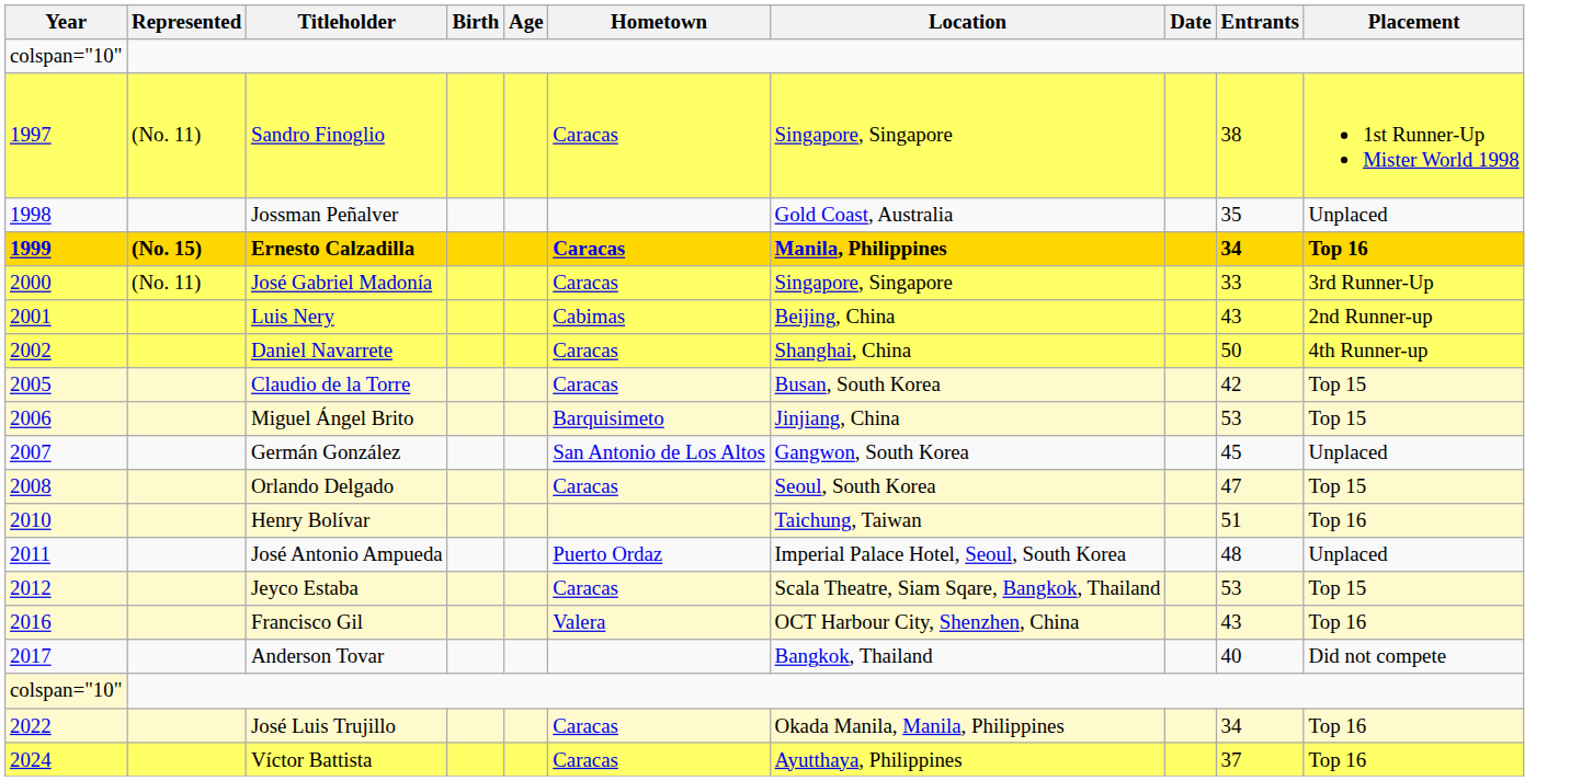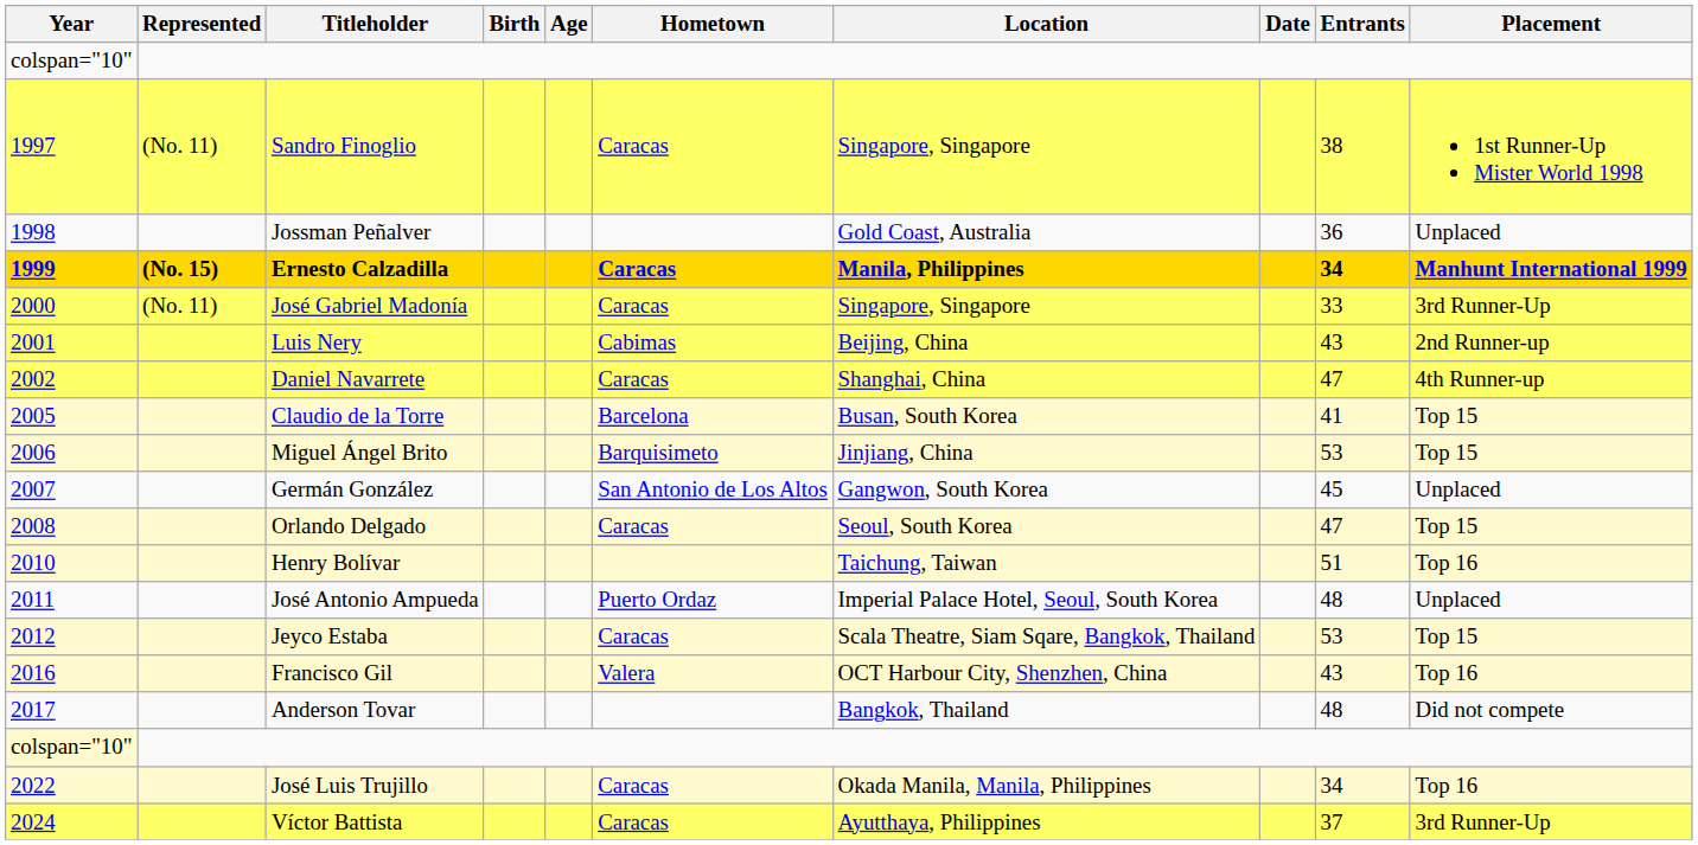Jossman Peñalver | Entrants: 35 -> 36
Ernesto Calzadilla | Placement: Top 16 -> Manhunt International 1999
Daniel Navarrete | Entrants: 50 -> 47
Claudio de la Torre | Hometown: Caracas -> Barcelona
Claudio de la Torre | Entrants: 42 -> 41
Anderson Tovar | Entrants: 40 -> 48
Víctor Battista | Placement: Top 16 -> 3rd Runner-Up
